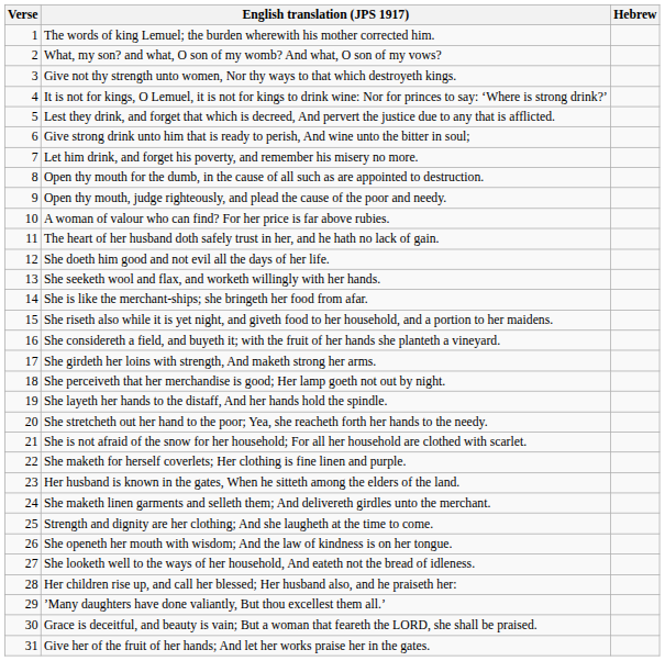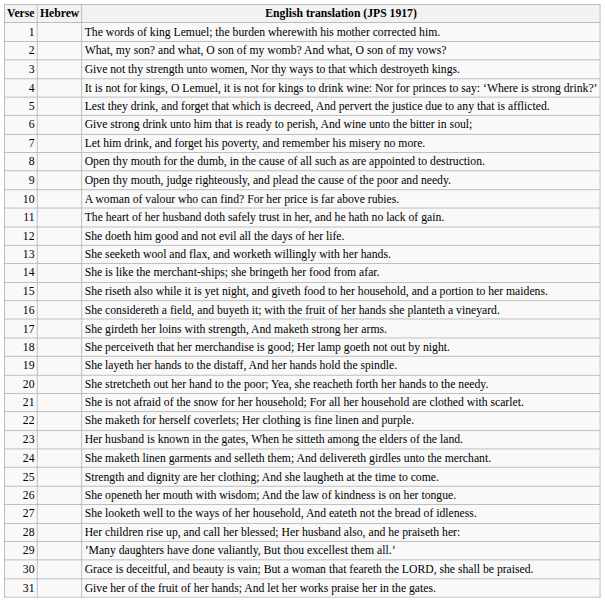columns swapped: Hebrew <-> English translation (JPS 1917)
